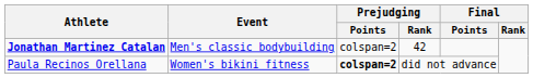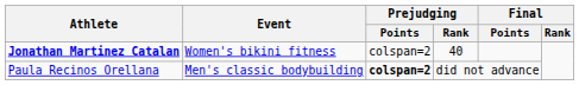Jonathan Martinez Catalan | Event: Men's classic bodybuilding -> Women's bikini fitness
Jonathan Martinez Catalan | Prejudging / Rank: 42 -> 40
Paula Recinos Orellana | Event: Women's bikini fitness -> Men's classic bodybuilding
